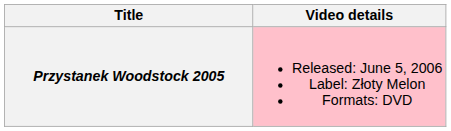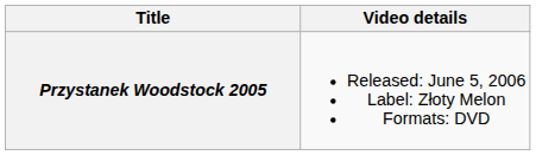Przystanek Woodstock 2005 | Video details: pink background -> no background
